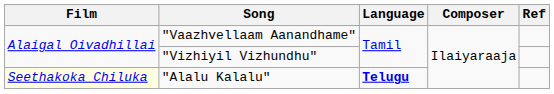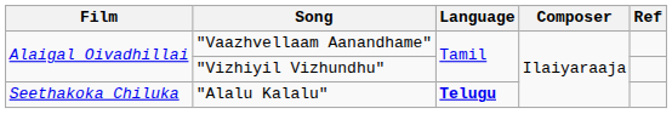"Alalu Kalalu" | Film: lightyellow background -> no background
